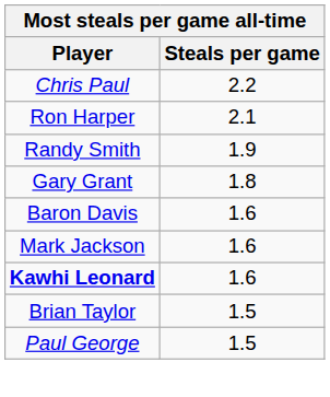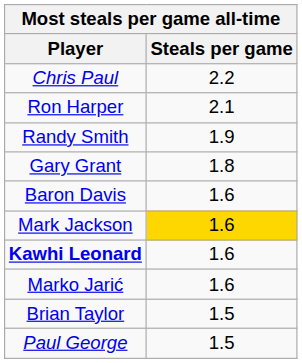Mark Jackson | Steals per game: no background -> gold background
+ row: Marko Jarić | 1.6
